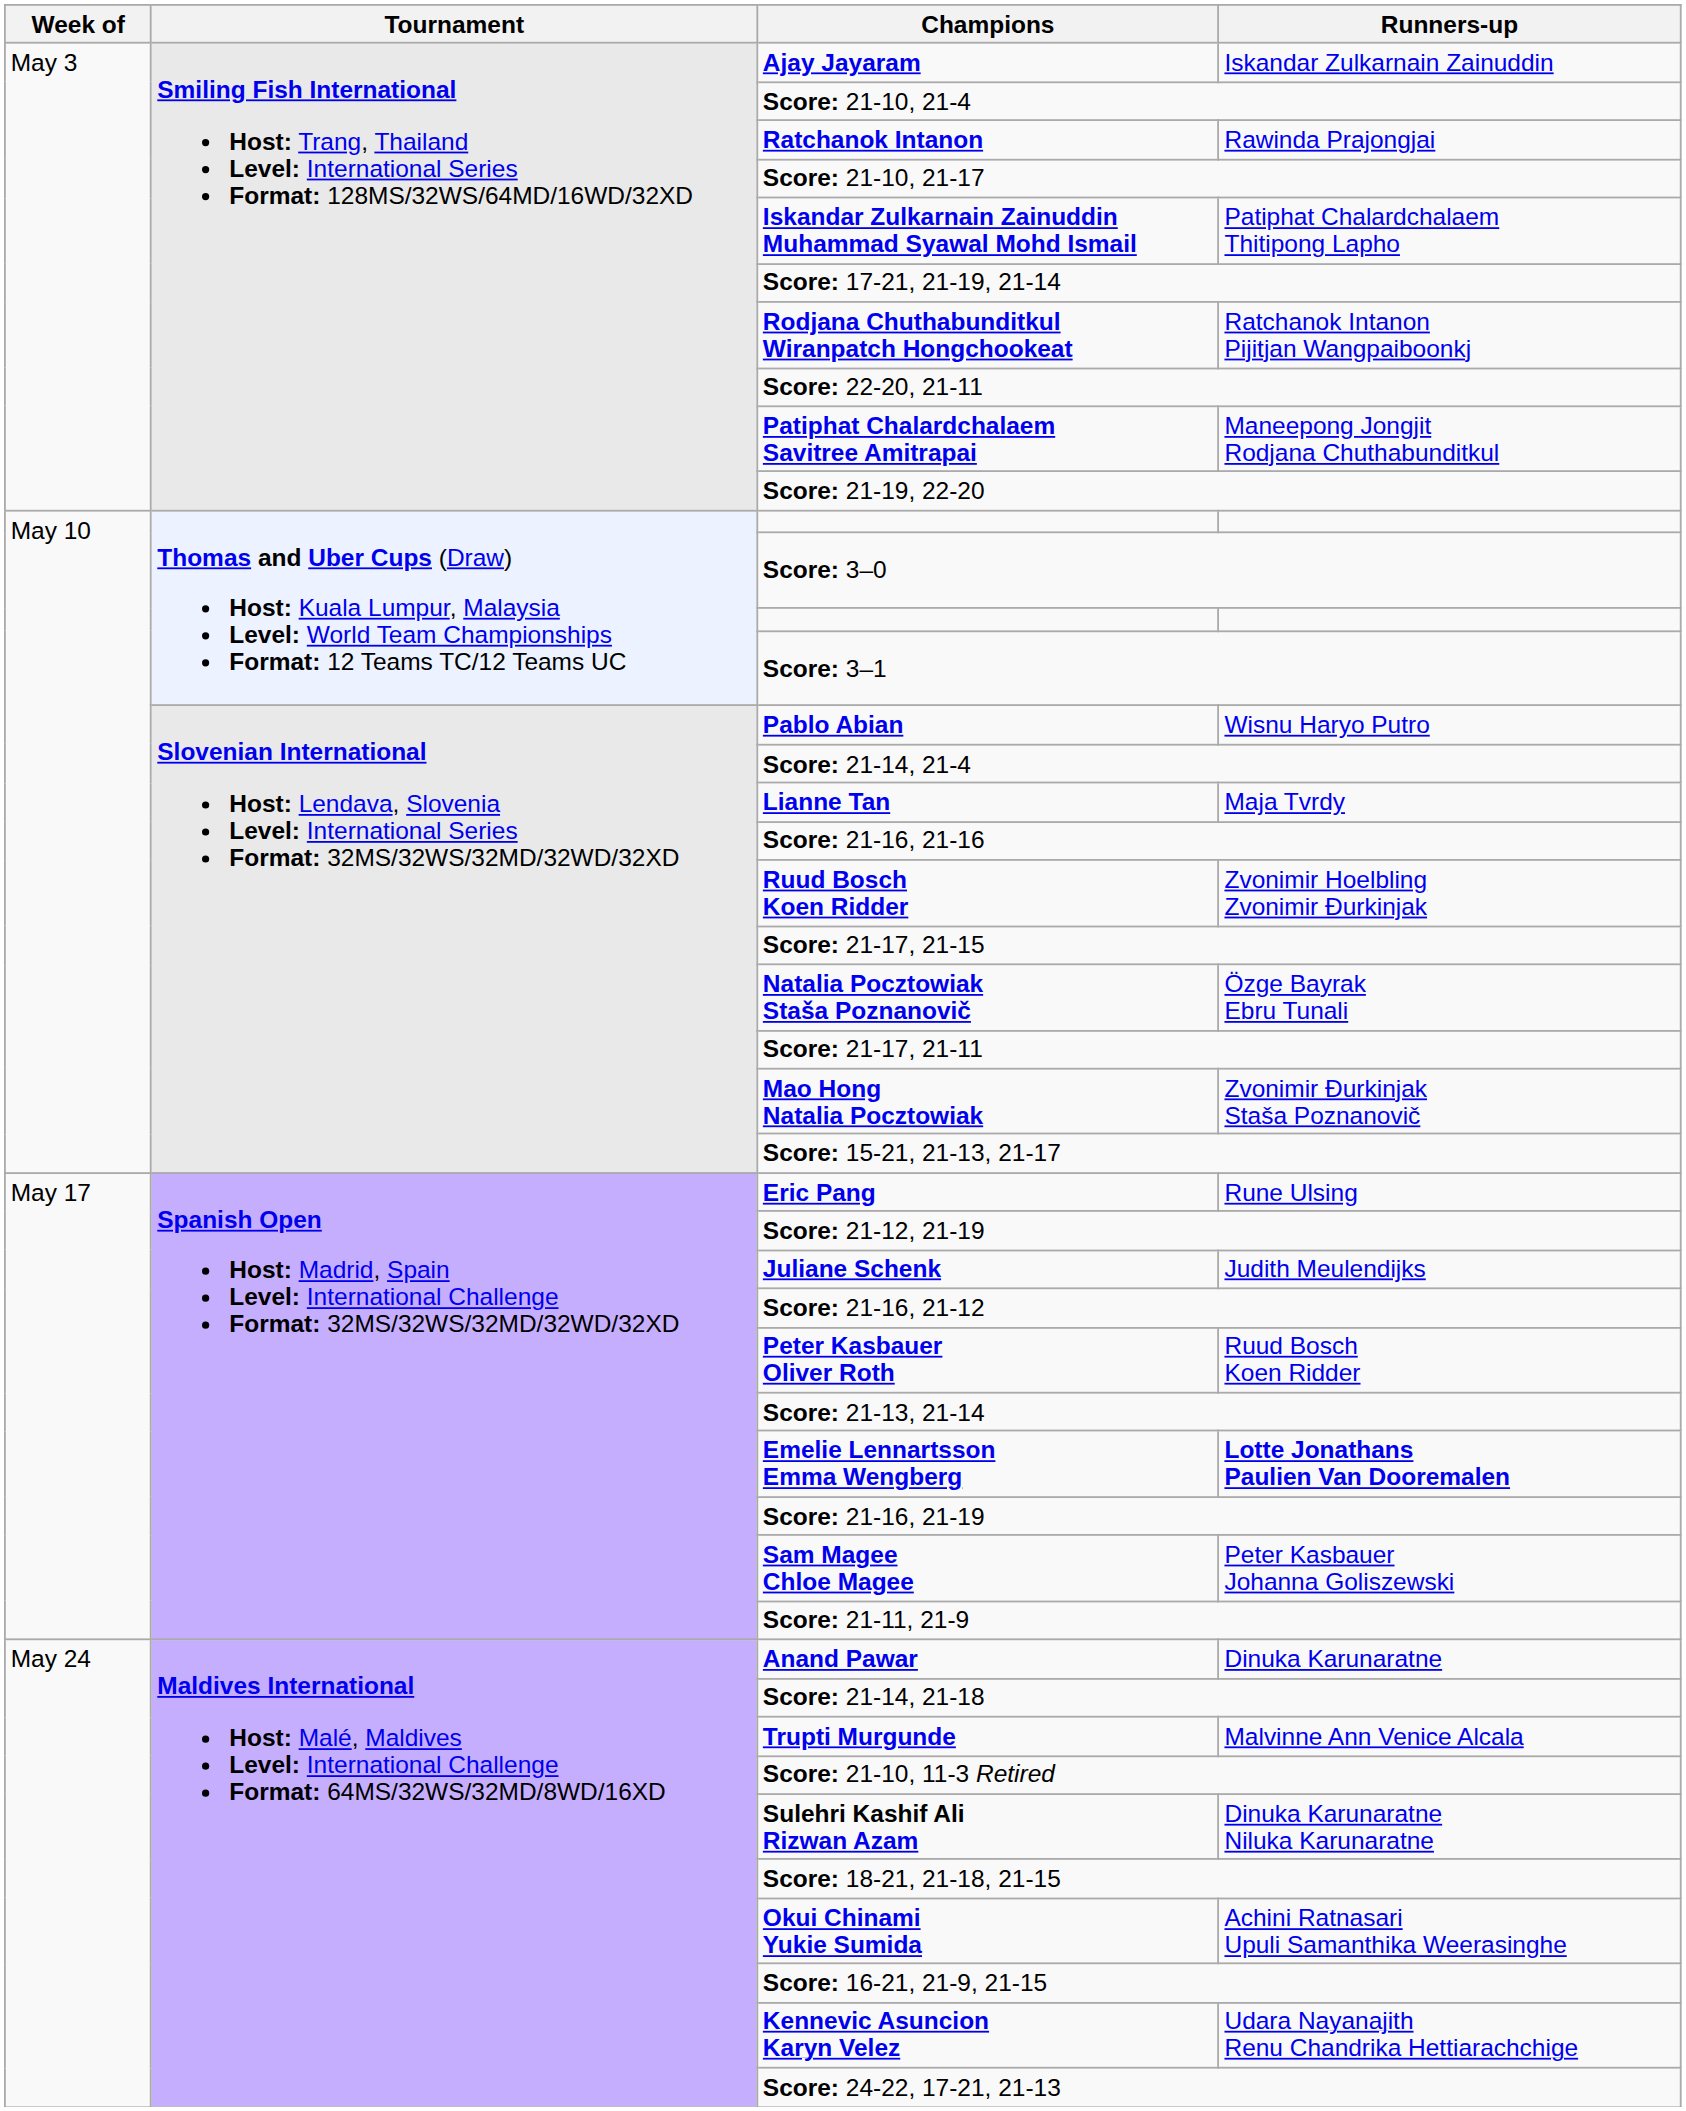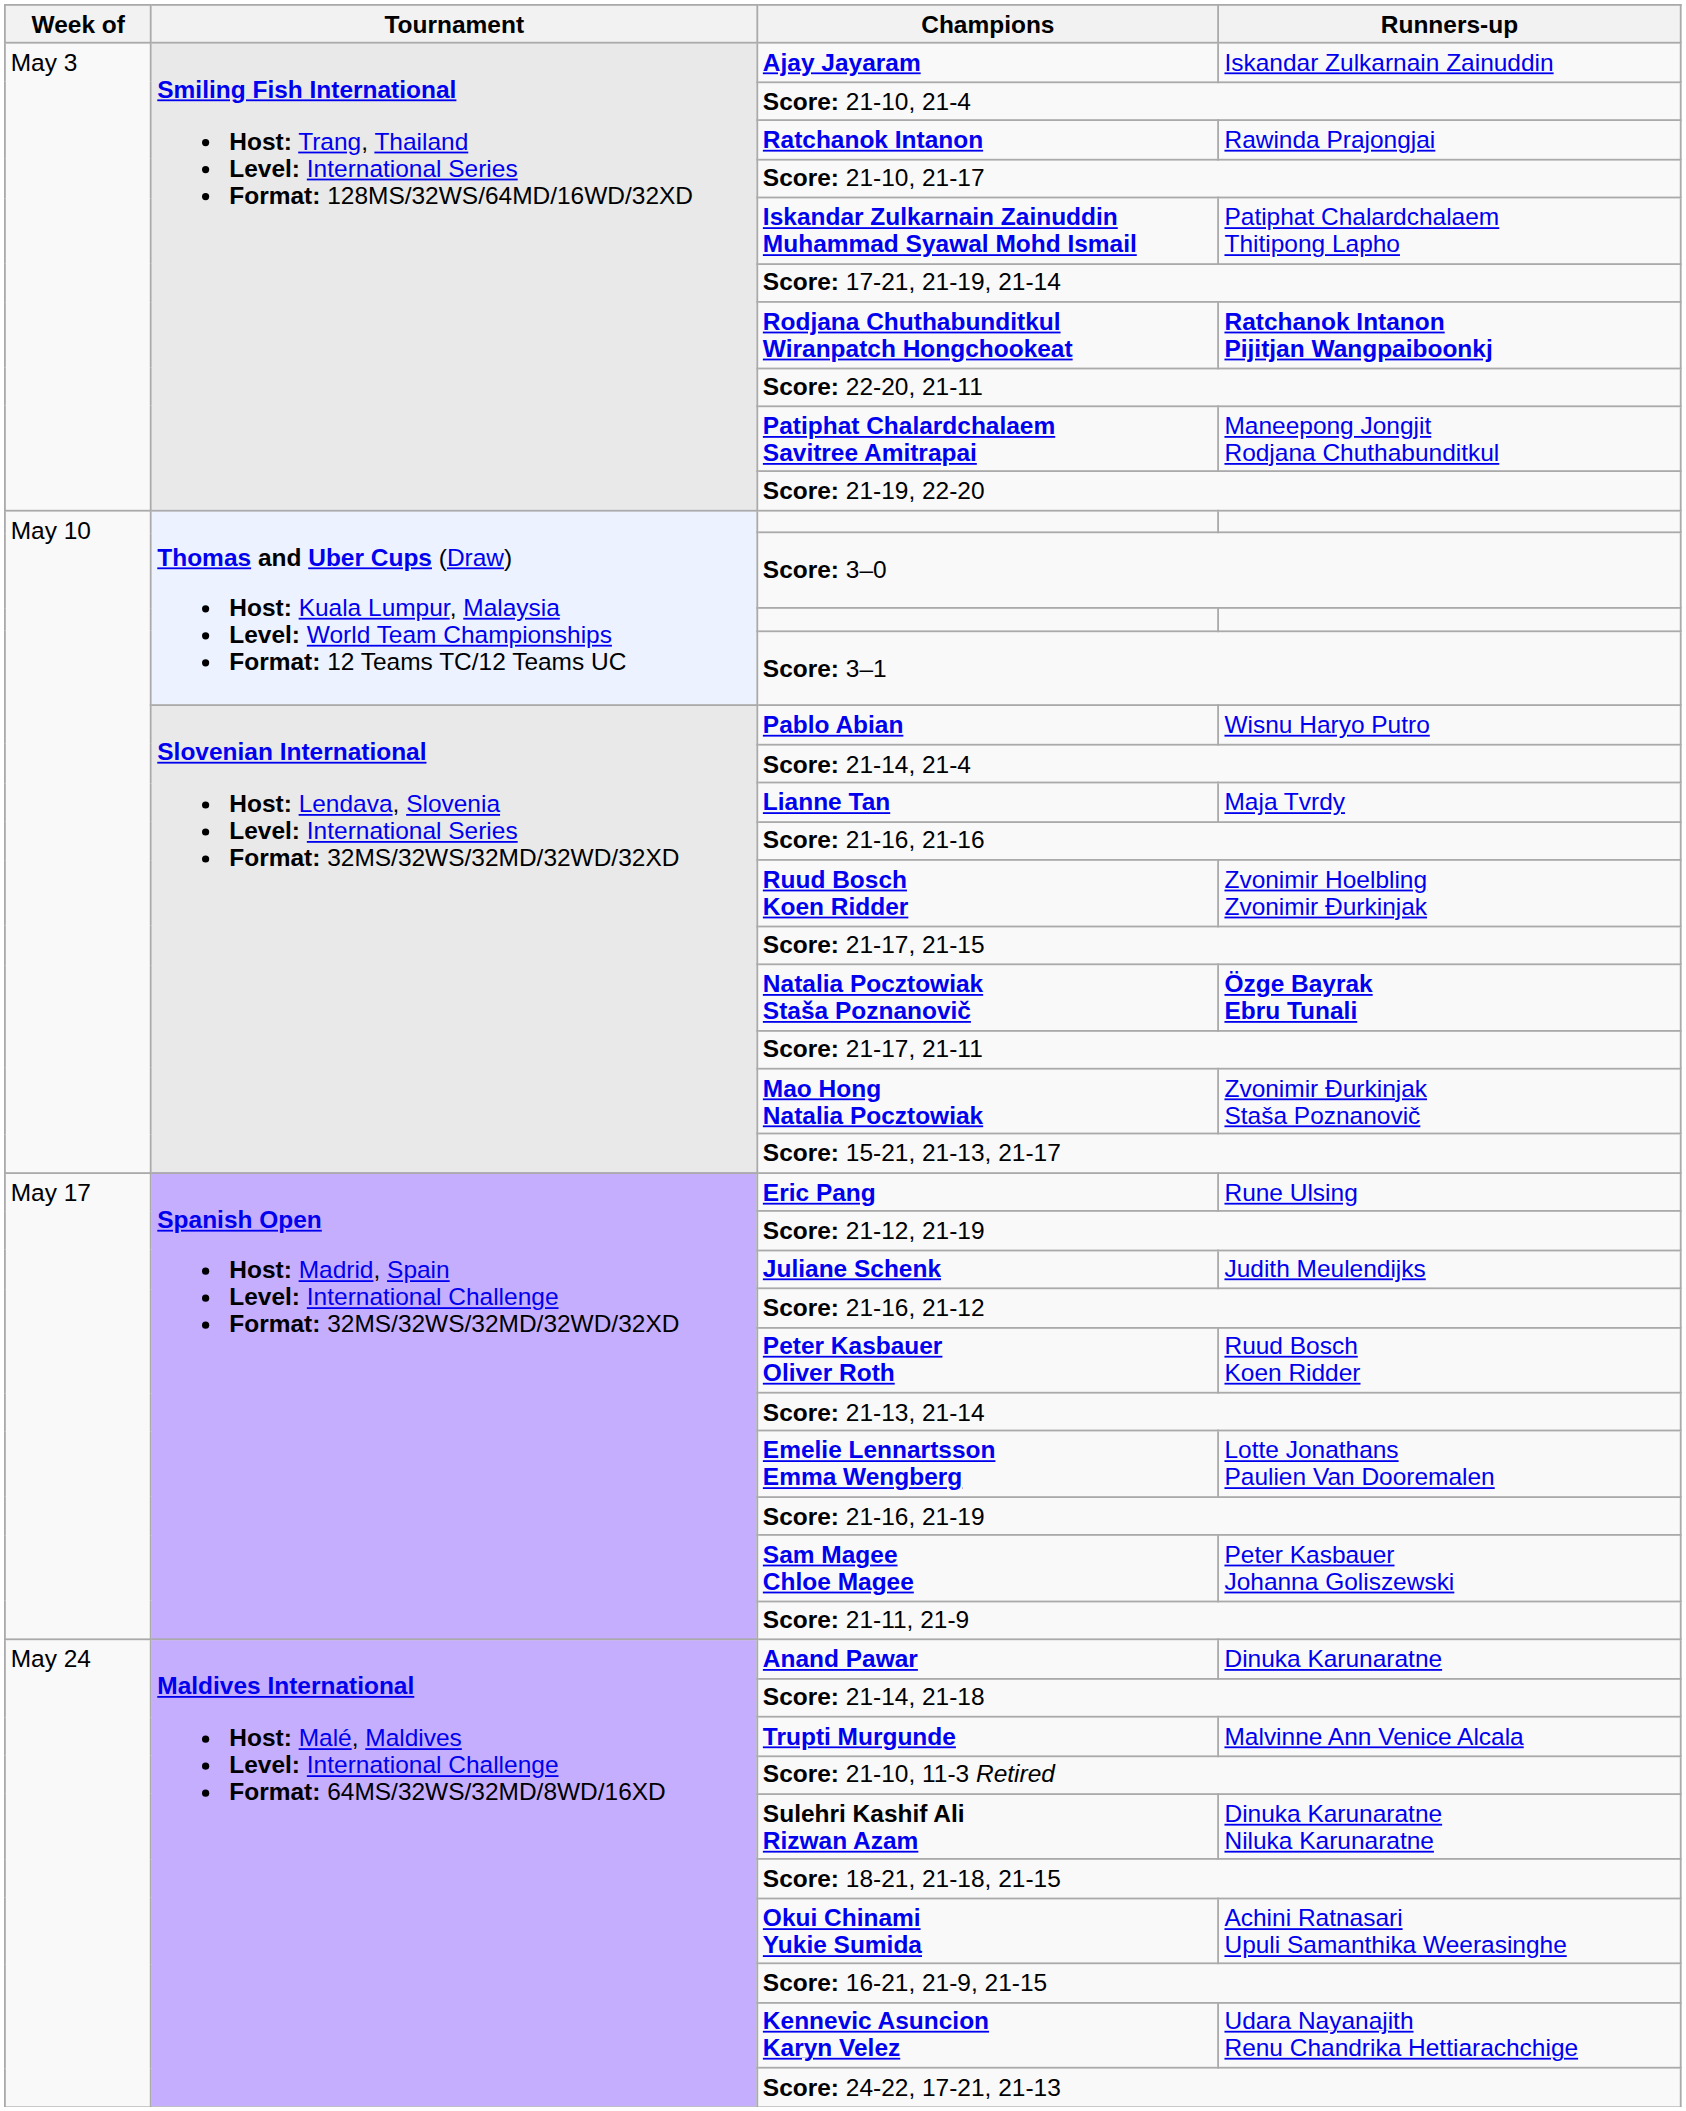Rodjana Chuthabunditkul Wiranpatch Hongchookeat | Runners-up: normal -> bold
Natalia Pocztowiak Staša Poznanovič | Runners-up: normal -> bold
Emelie Lennartsson Emma Wengberg | Runners-up: bold -> normal
